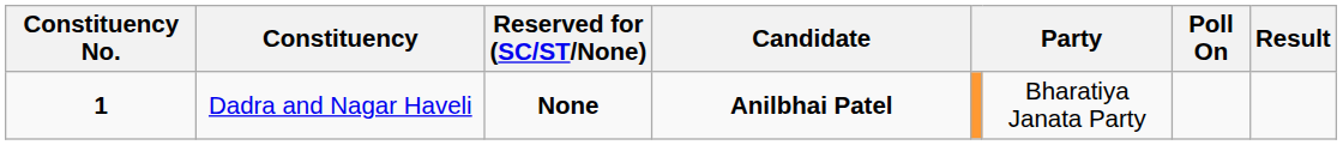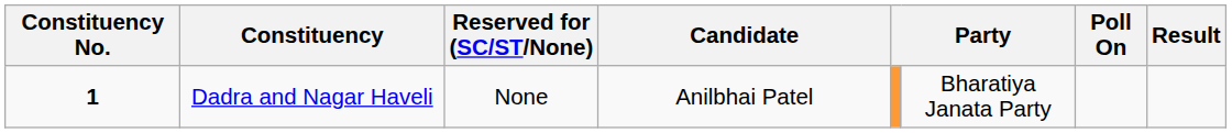Dadra and Nagar Haveli | Reserved for (SC/ST/None): bold -> normal
Dadra and Nagar Haveli | Candidate: bold -> normal
